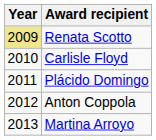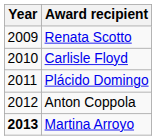Renata Scotto | Year: khaki background -> no background
Martina Arroyo | Year: normal -> bold
